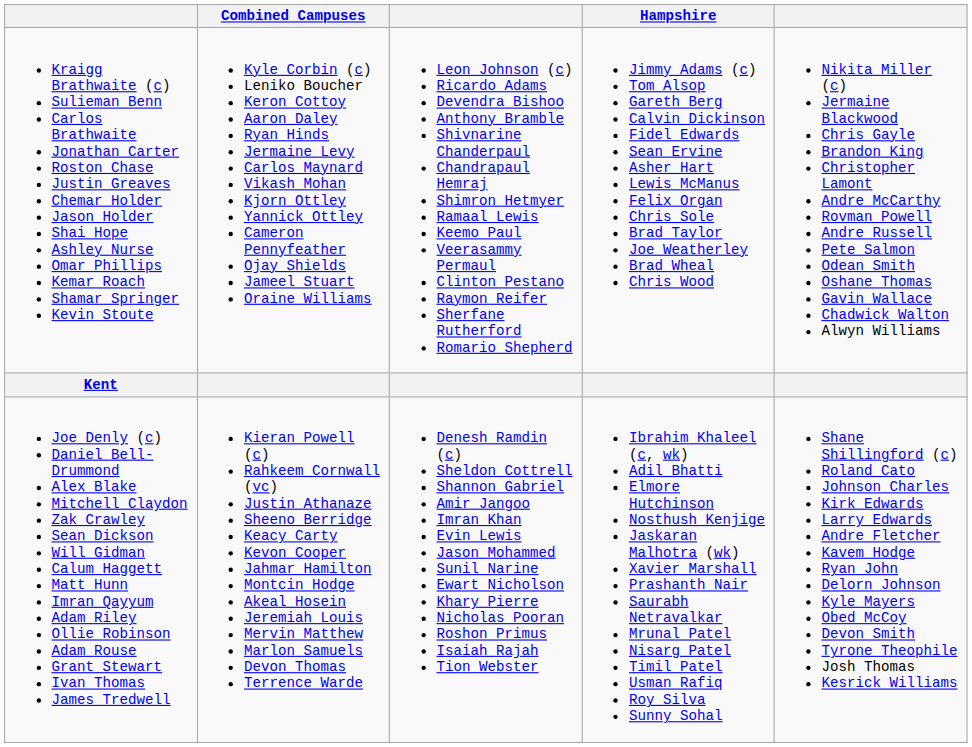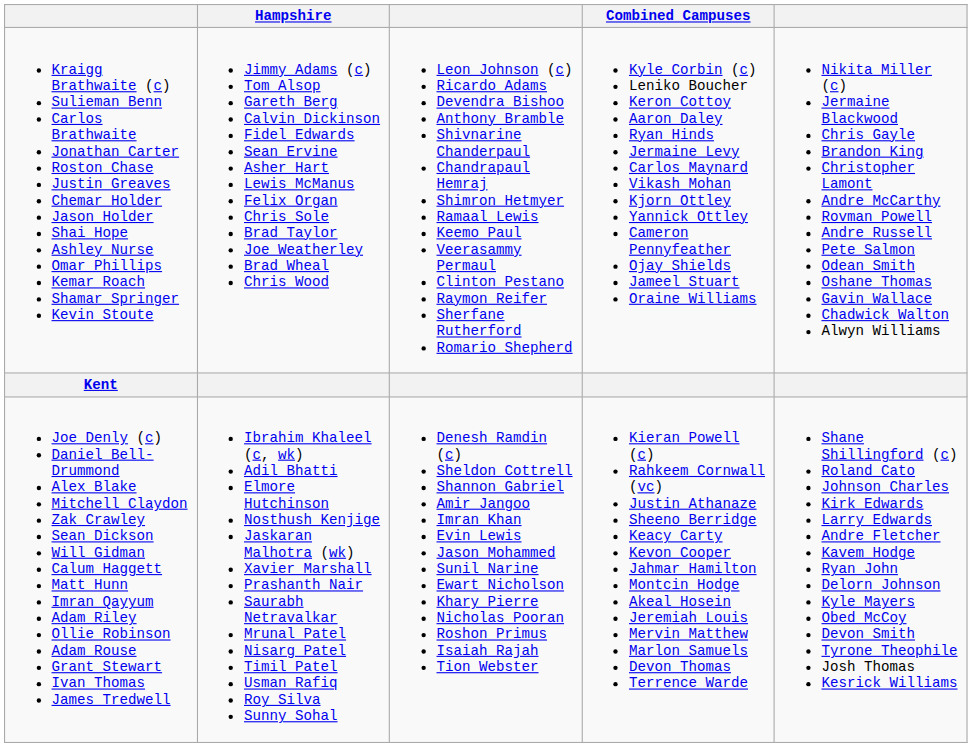columns swapped: Combined Campuses <-> Hampshire
